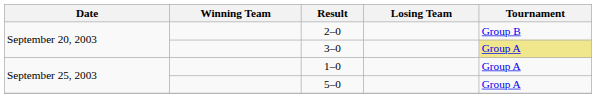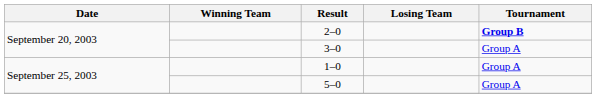2–0 | Tournament: normal -> bold
3–0 | Tournament: khaki background -> no background
